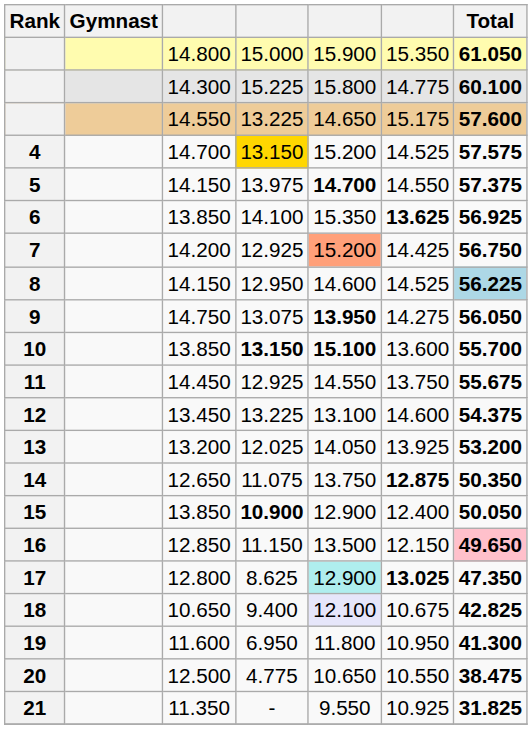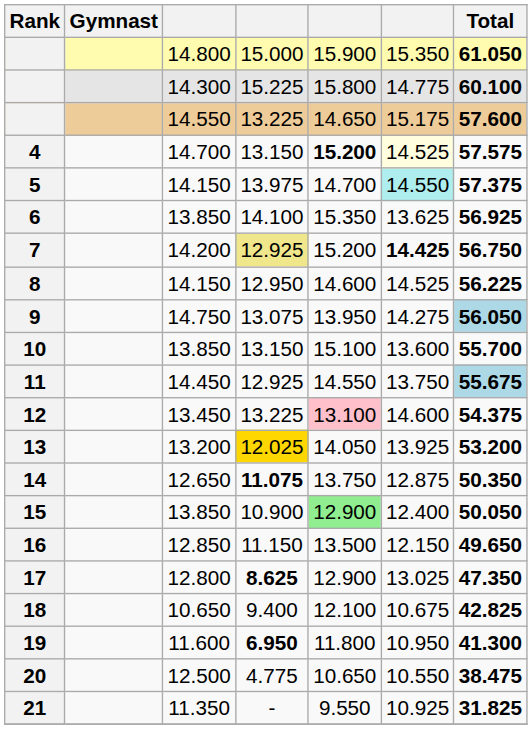4 | column 4: gold background -> no background
4 | column 5: normal -> bold
4 | column 6: no background -> lightyellow background
5 | column 5: bold -> normal
5 | column 6: no background -> paleturquoise background
6 | column 6: bold -> normal
7 | column 4: no background -> khaki background
7 | column 5: lightsalmon background -> no background
7 | column 6: normal -> bold
8 | Total: lightblue background -> no background
9 | column 5: bold -> normal
9 | Total: no background -> lightblue background
10 | column 4: bold -> normal
10 | column 5: bold -> normal
11 | Total: no background -> lightblue background
12 | column 5: no background -> pink background
13 | column 4: no background -> gold background
14 | column 4: normal -> bold
14 | column 6: bold -> normal
15 | column 4: bold -> normal
15 | column 5: no background -> lightgreen background
16 | Total: pink background -> no background
17 | column 4: normal -> bold
17 | column 5: paleturquoise background -> no background
17 | column 6: bold -> normal
18 | column 5: lavender background -> no background
19 | column 4: normal -> bold
